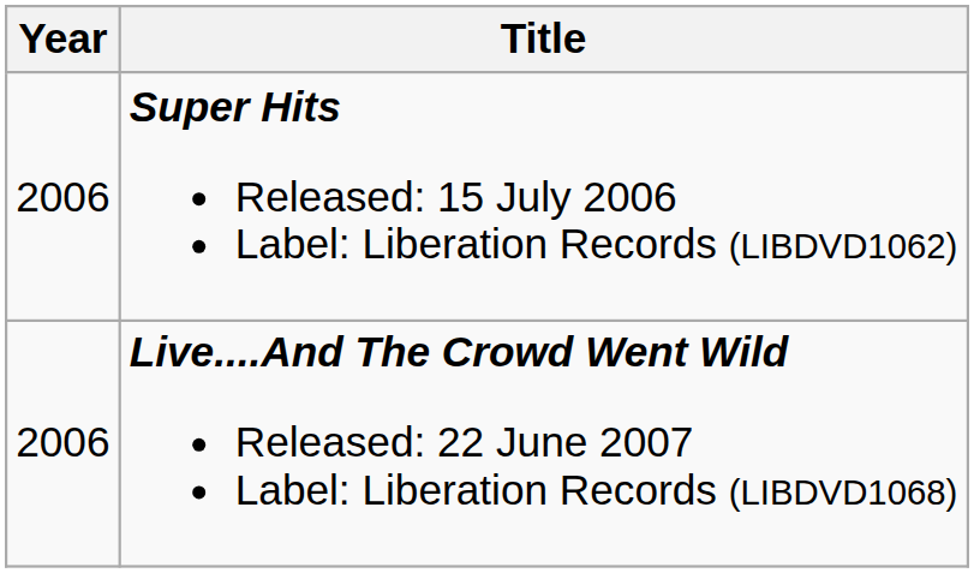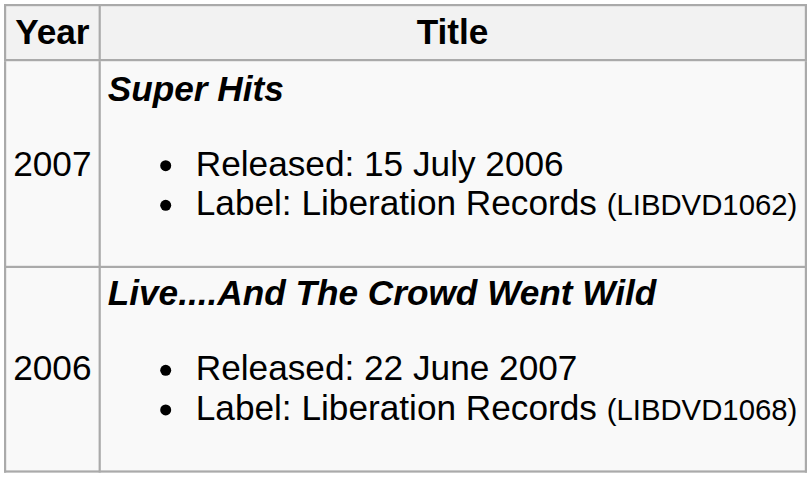row 2 | Year: 2006 -> 2007
